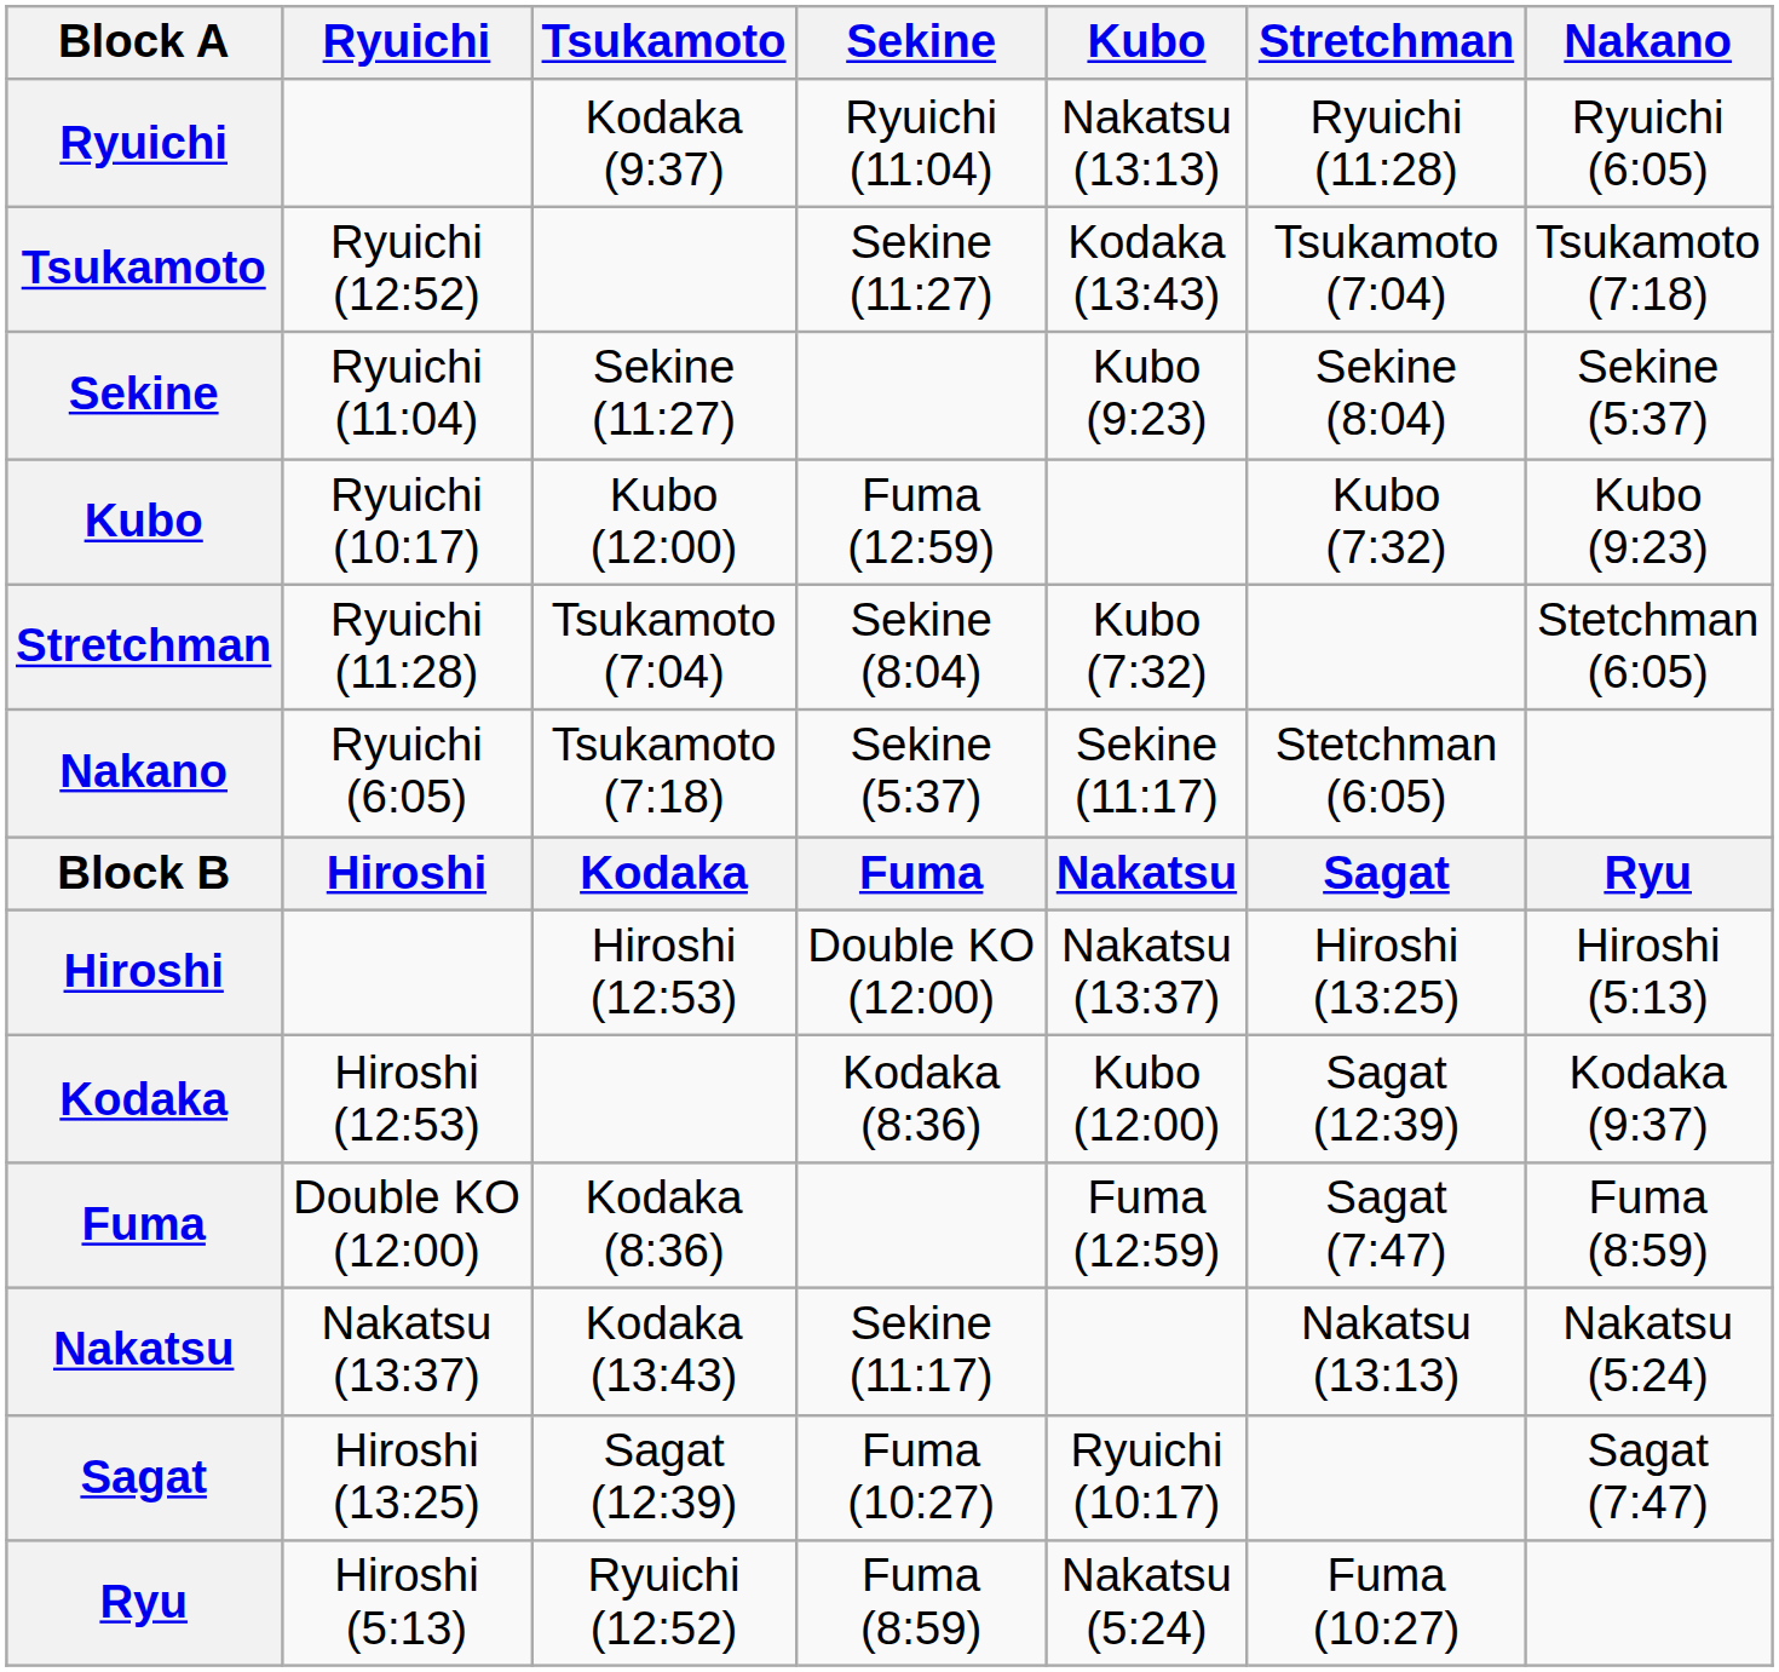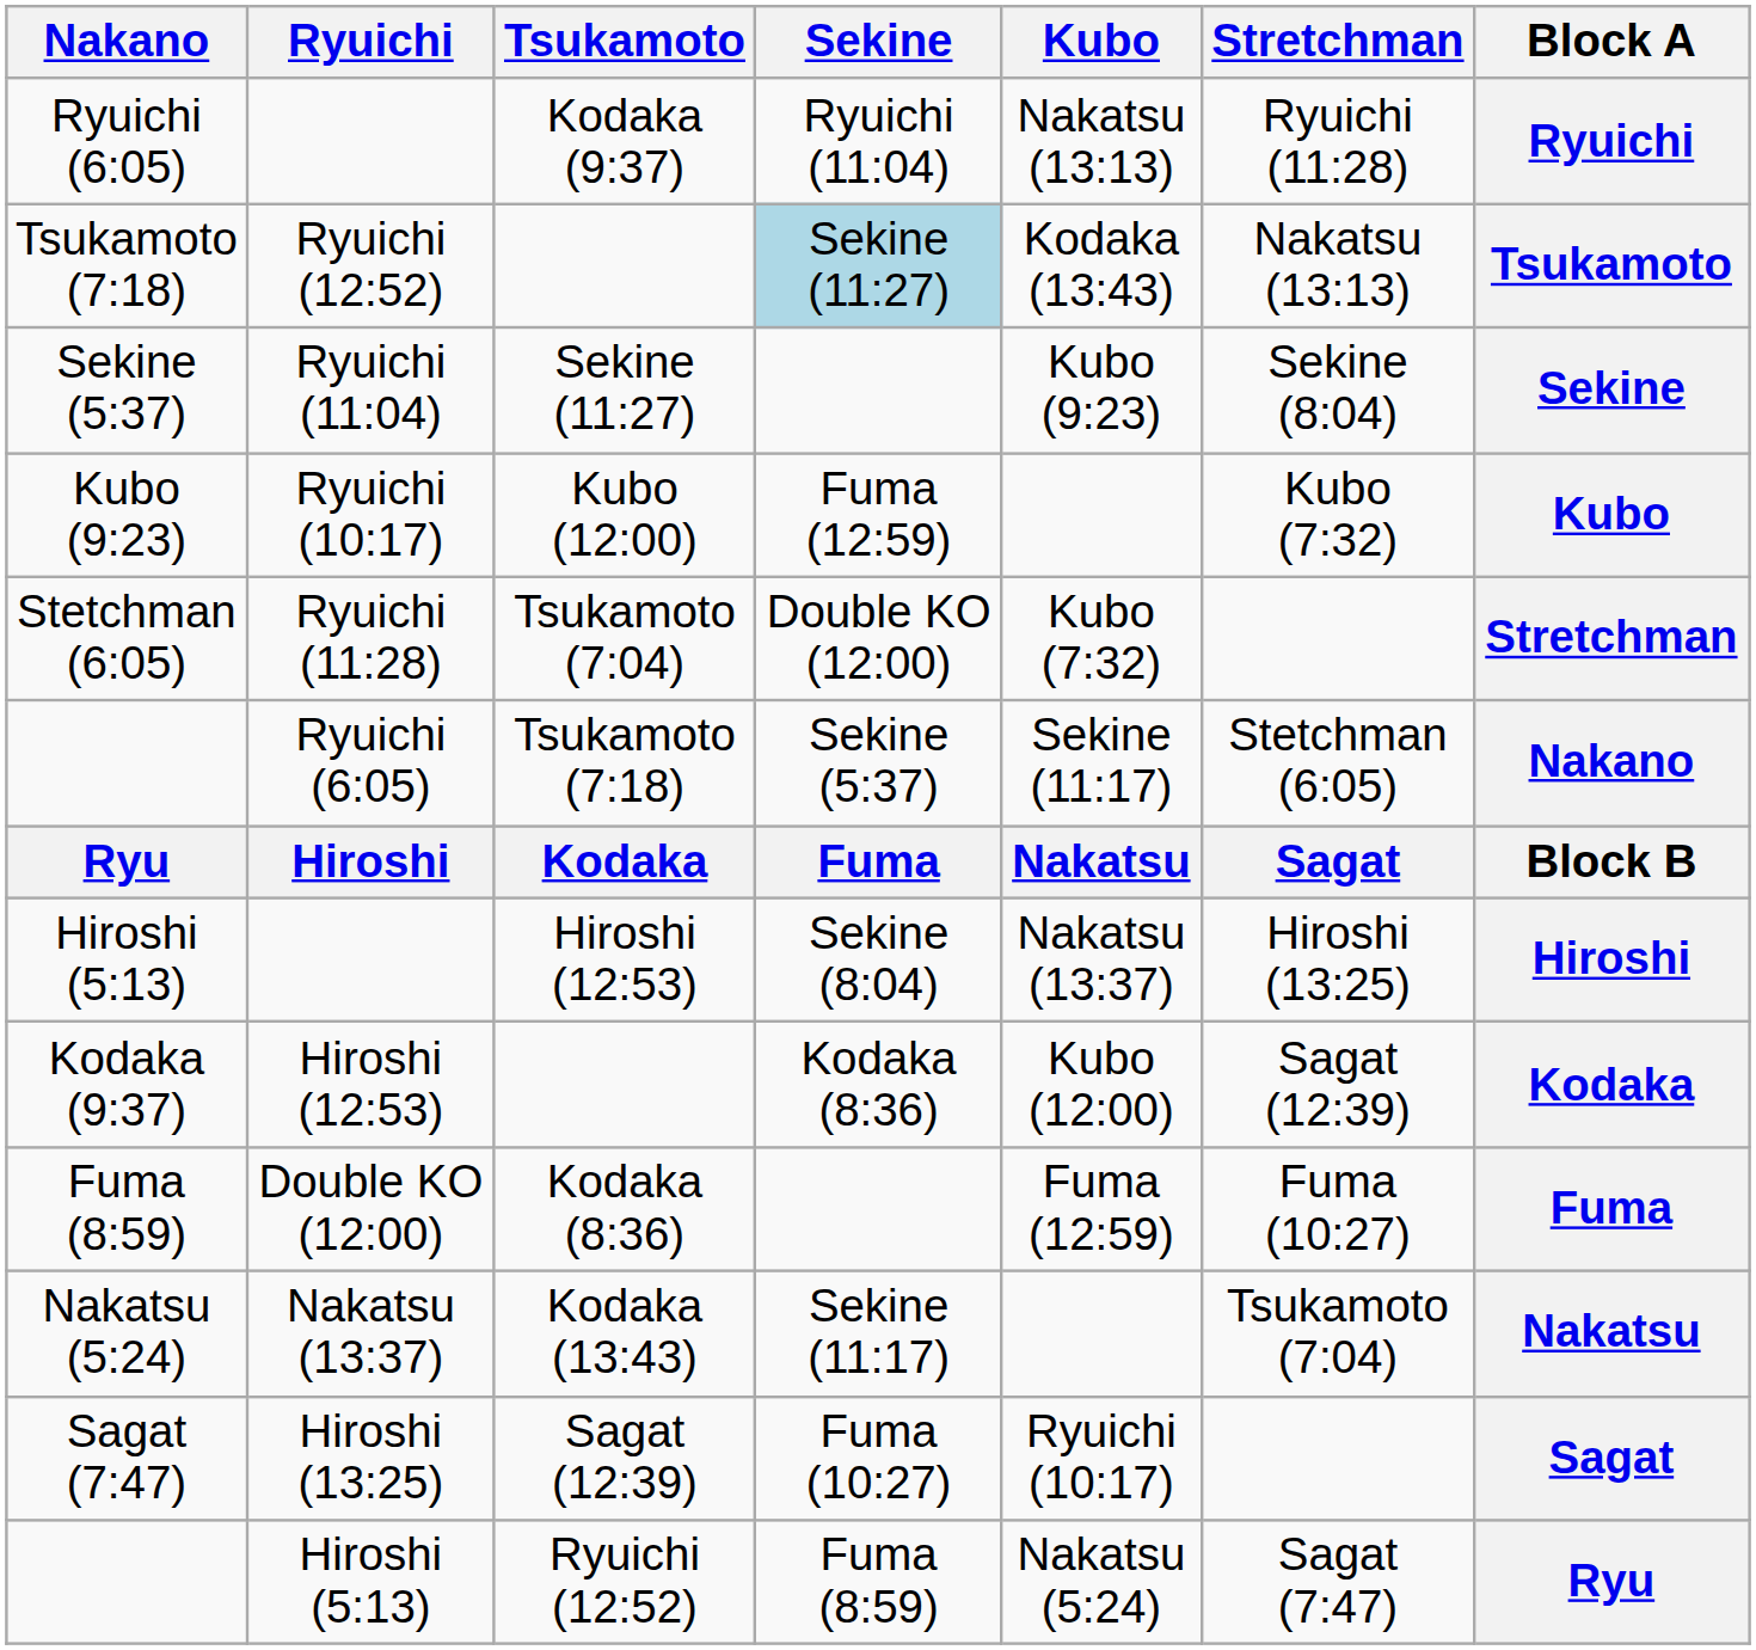columns swapped: Block A <-> Nakano
row 3 | Sekine: no background -> lightblue background
row 3 | Stretchman: Tsukamoto (7:04) -> Nakatsu (13:13)
row 6 | Sekine: Sekine (8:04) -> Double KO (12:00)
row 9 | Sekine: Double KO (12:00) -> Sekine (8:04)
row 11 | Stretchman: Sagat (7:47) -> Fuma (10:27)
row 12 | Stretchman: Nakatsu (13:13) -> Tsukamoto (7:04)
row 14 | Stretchman: Fuma (10:27) -> Sagat (7:47)
